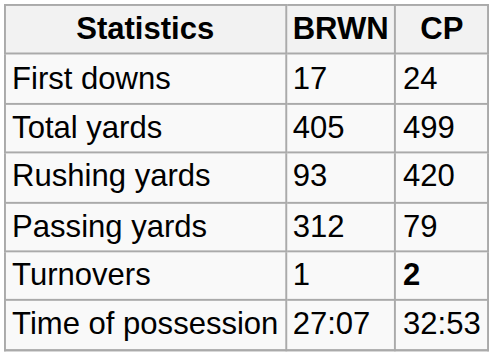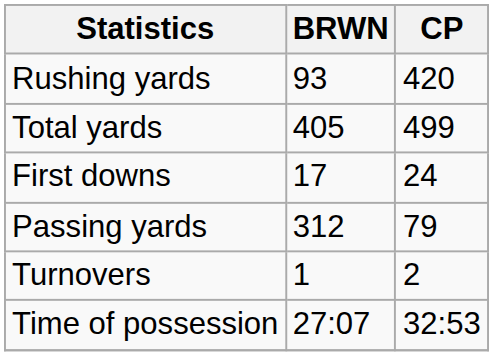rows swapped: First downs <-> Rushing yards
Turnovers | CP: bold -> normal
